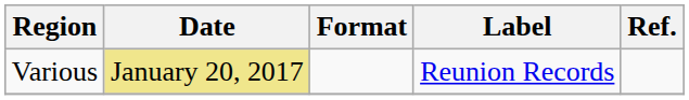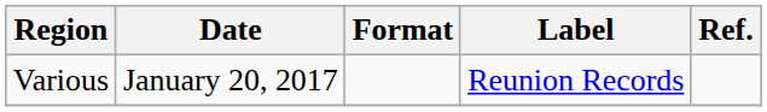Various | Date: khaki background -> no background
